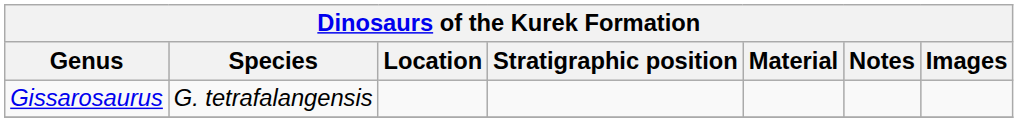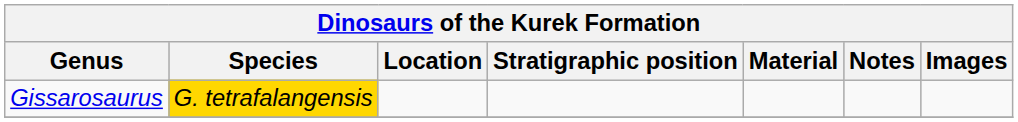Gissarosaurus | Species: no background -> gold background
